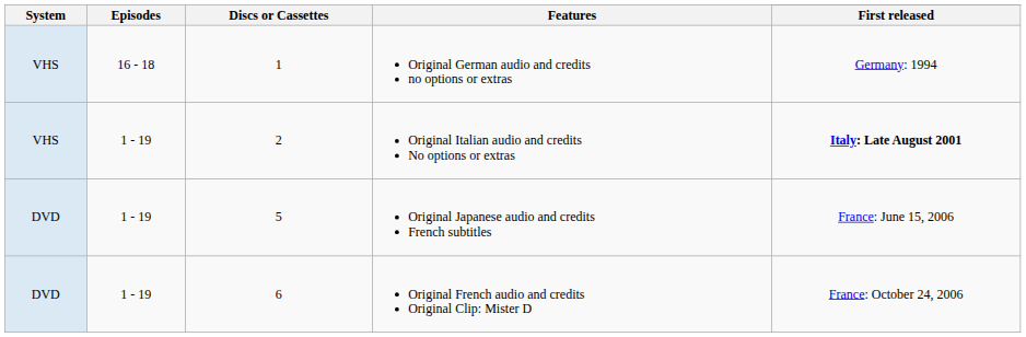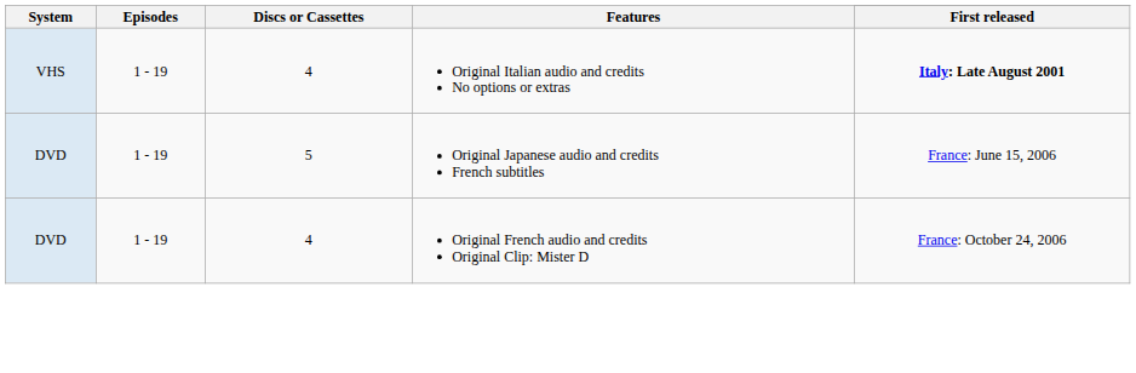- row: VHS | 16 - 18 | 1 | Original German audio and credits no options or extras | Germany: 1994
Original Italian audio and credits No options or extras | Discs or Cassettes: 2 -> 4
Original French audio and credits Original Clip: Mister D | Discs or Cassettes: 6 -> 4
